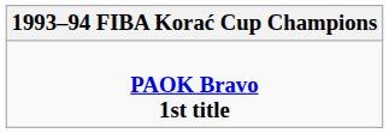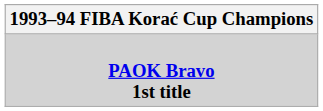row 2 | column 1: no background -> lightgrey background
